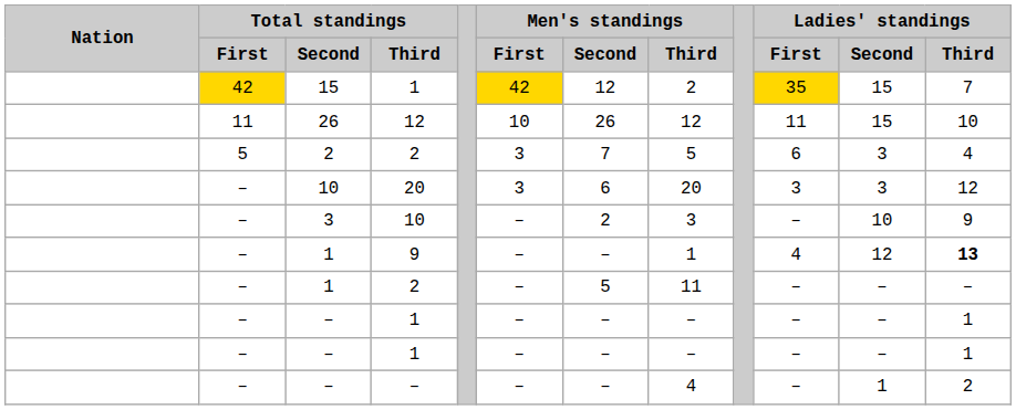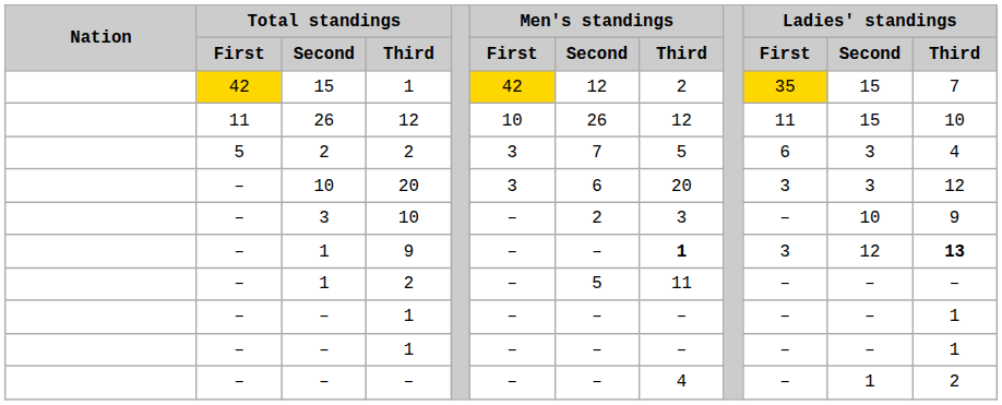1 / 9 | Men's standings / Third: normal -> bold
1 / 9 | Ladies' standings / First: 4 -> 3
